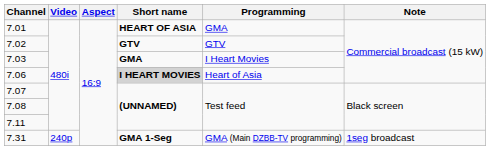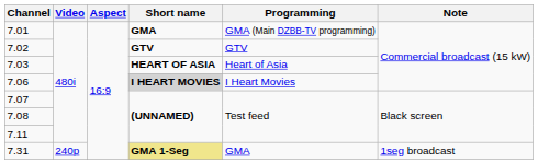7.01 | Short name: HEART OF ASIA -> GMA
7.01 | Programming: GMA -> GMA (Main DZBB-TV programming)
7.03 | Short name: GMA -> HEART OF ASIA
7.03 | Programming: I Heart Movies -> Heart of Asia
7.06 | Programming: Heart of Asia -> I Heart Movies
7.31 | Short name: no background -> khaki background
7.31 | Programming: GMA (Main DZBB-TV programming) -> GMA
